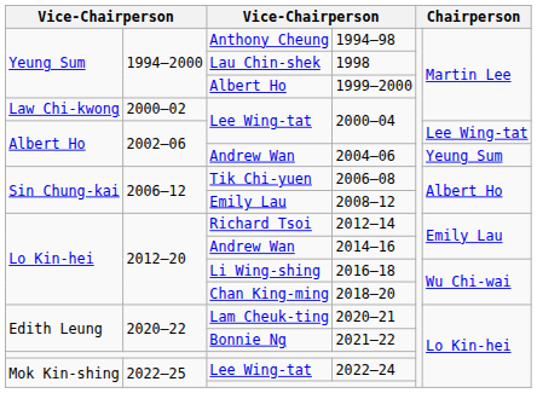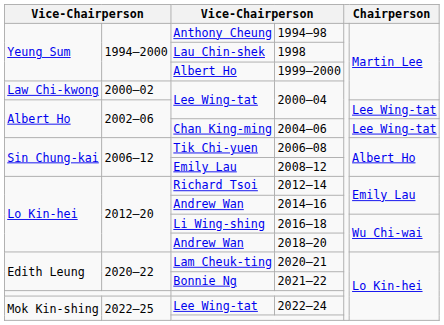2004–06 | column 3: Andrew Wan -> Chan King-ming
2004–06 | column 6: Yeung Sum -> Lee Wing-tat
2018–20 | column 3: Chan King-ming -> Andrew Wan
